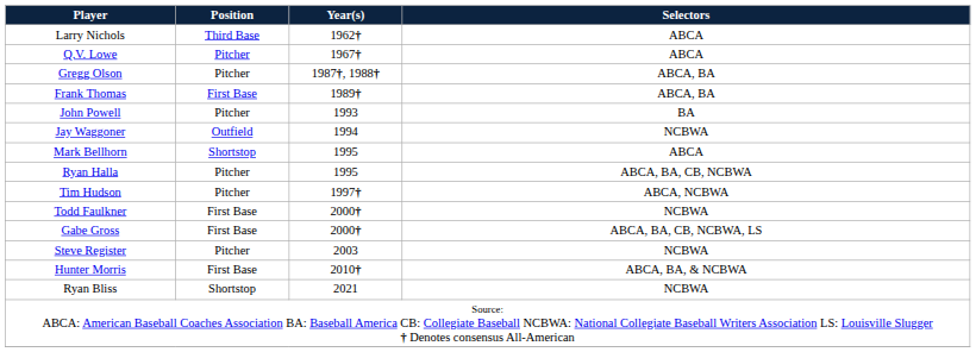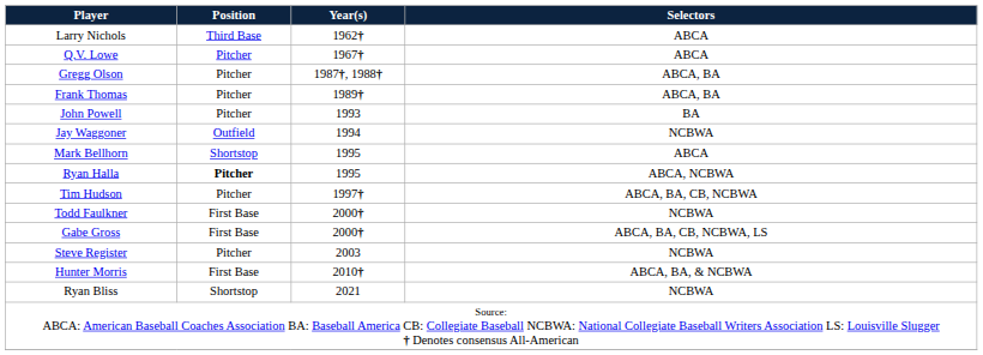Frank Thomas | Position: First Base -> Pitcher
Ryan Halla | Position: normal -> bold
Ryan Halla | Selectors: ABCA, BA, CB, NCBWA -> ABCA, NCBWA
Tim Hudson | Selectors: ABCA, NCBWA -> ABCA, BA, CB, NCBWA
